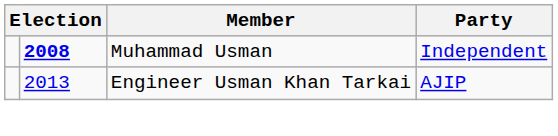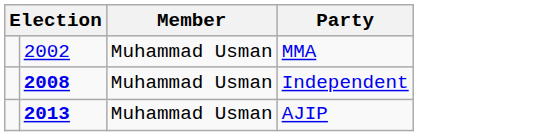+ row: 2002 | Muhammad Usman | MMA
AJIP | column 2: normal -> bold
AJIP | Member: Engineer Usman Khan Tarkai -> Muhammad Usman
